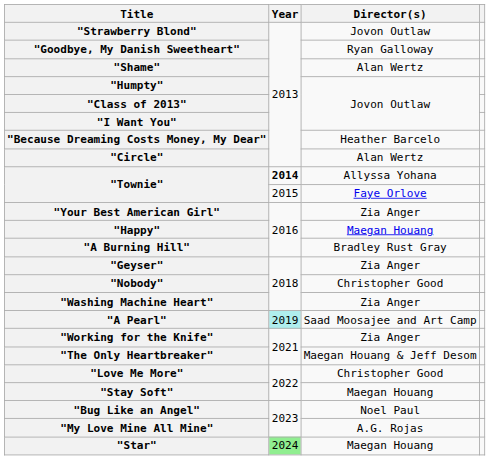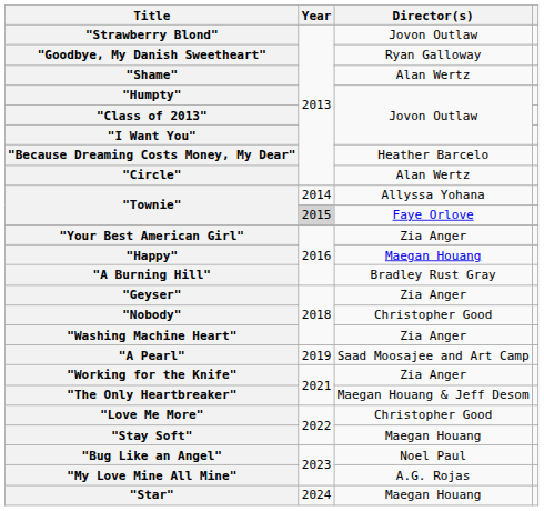"Townie" / Allyssa Yohana | Year: bold -> normal
"Townie" / Faye Orlove | Year: no background -> lightgrey background
"A Pearl" | Year: paleturquoise background -> no background
"Star" | Year: lightgreen background -> no background
